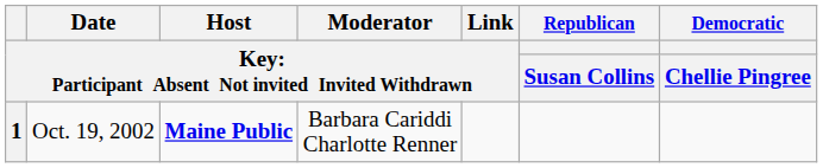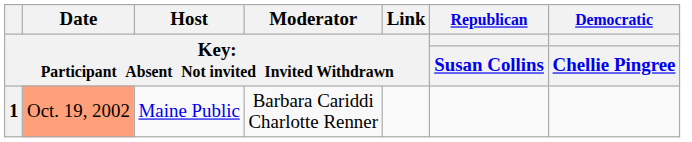1 | column 2: no background -> lightsalmon background
1 | column 3: bold -> normal
